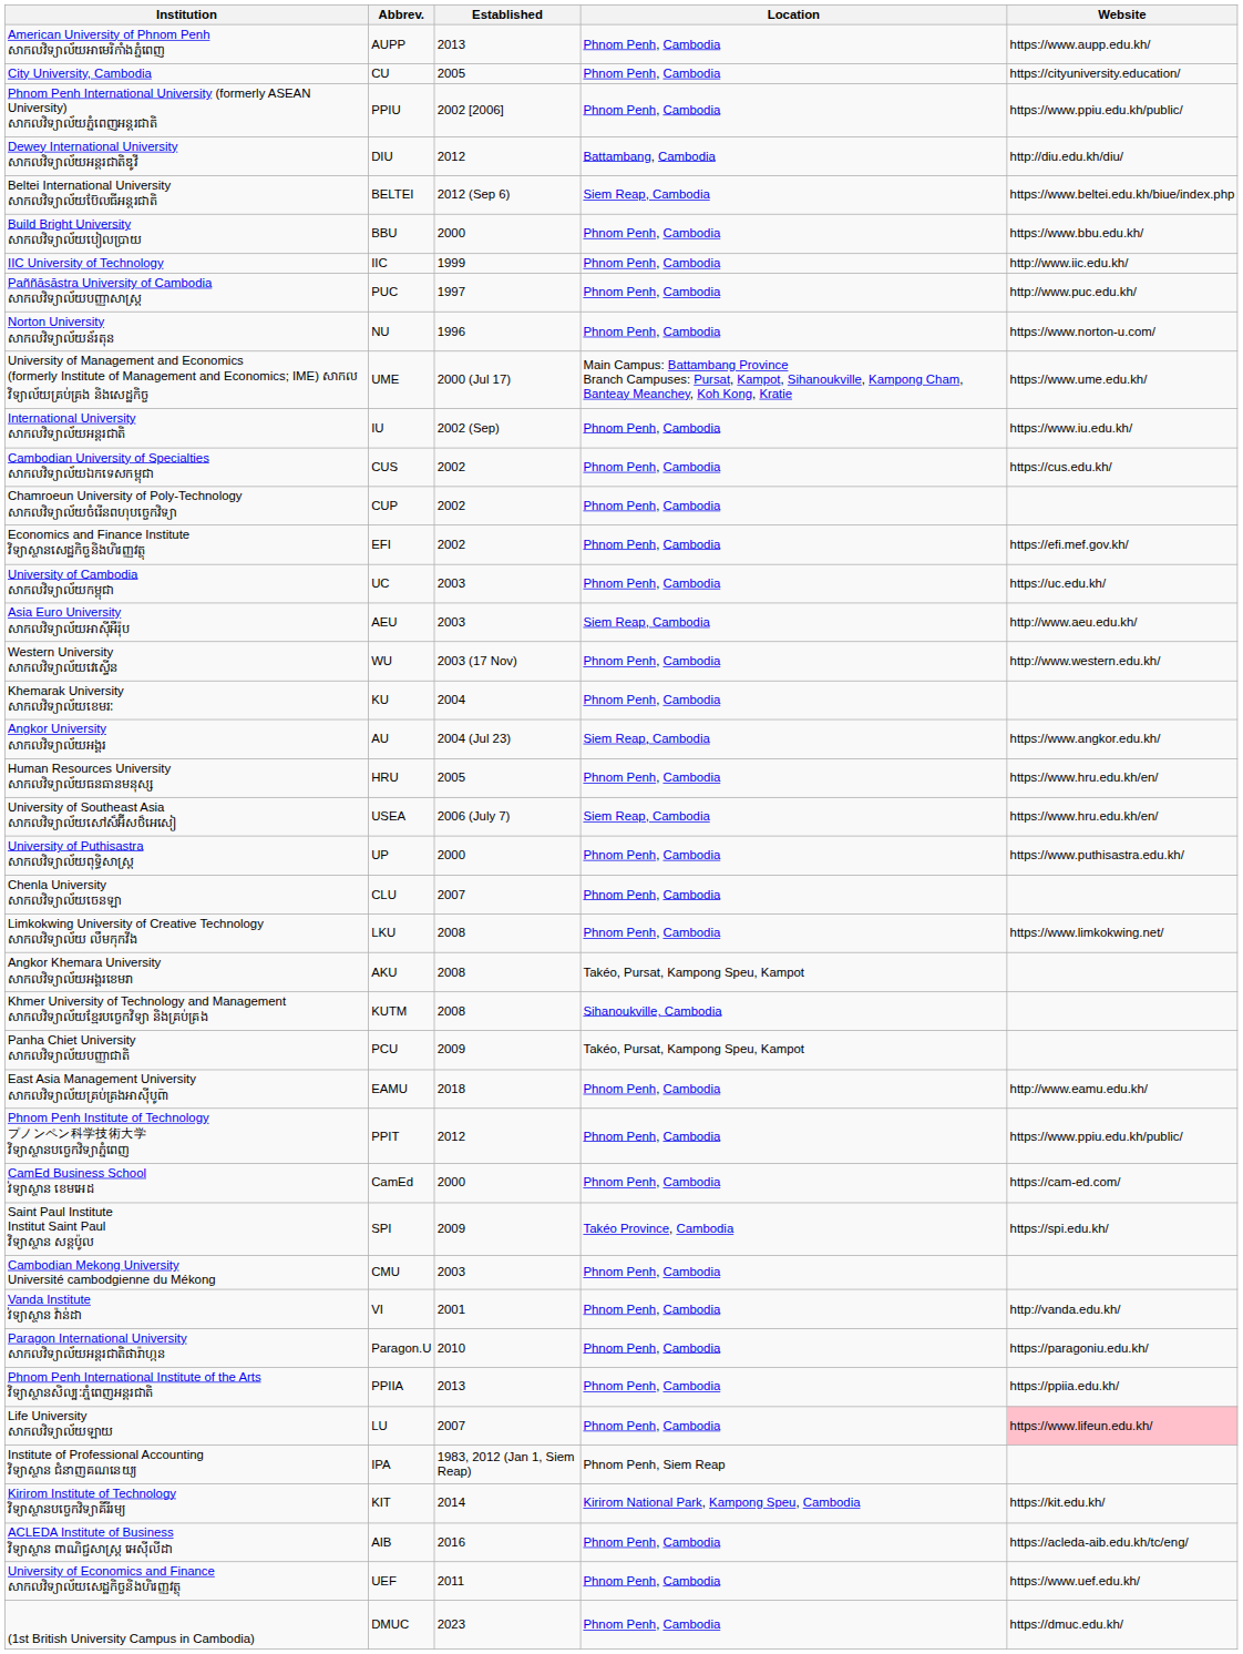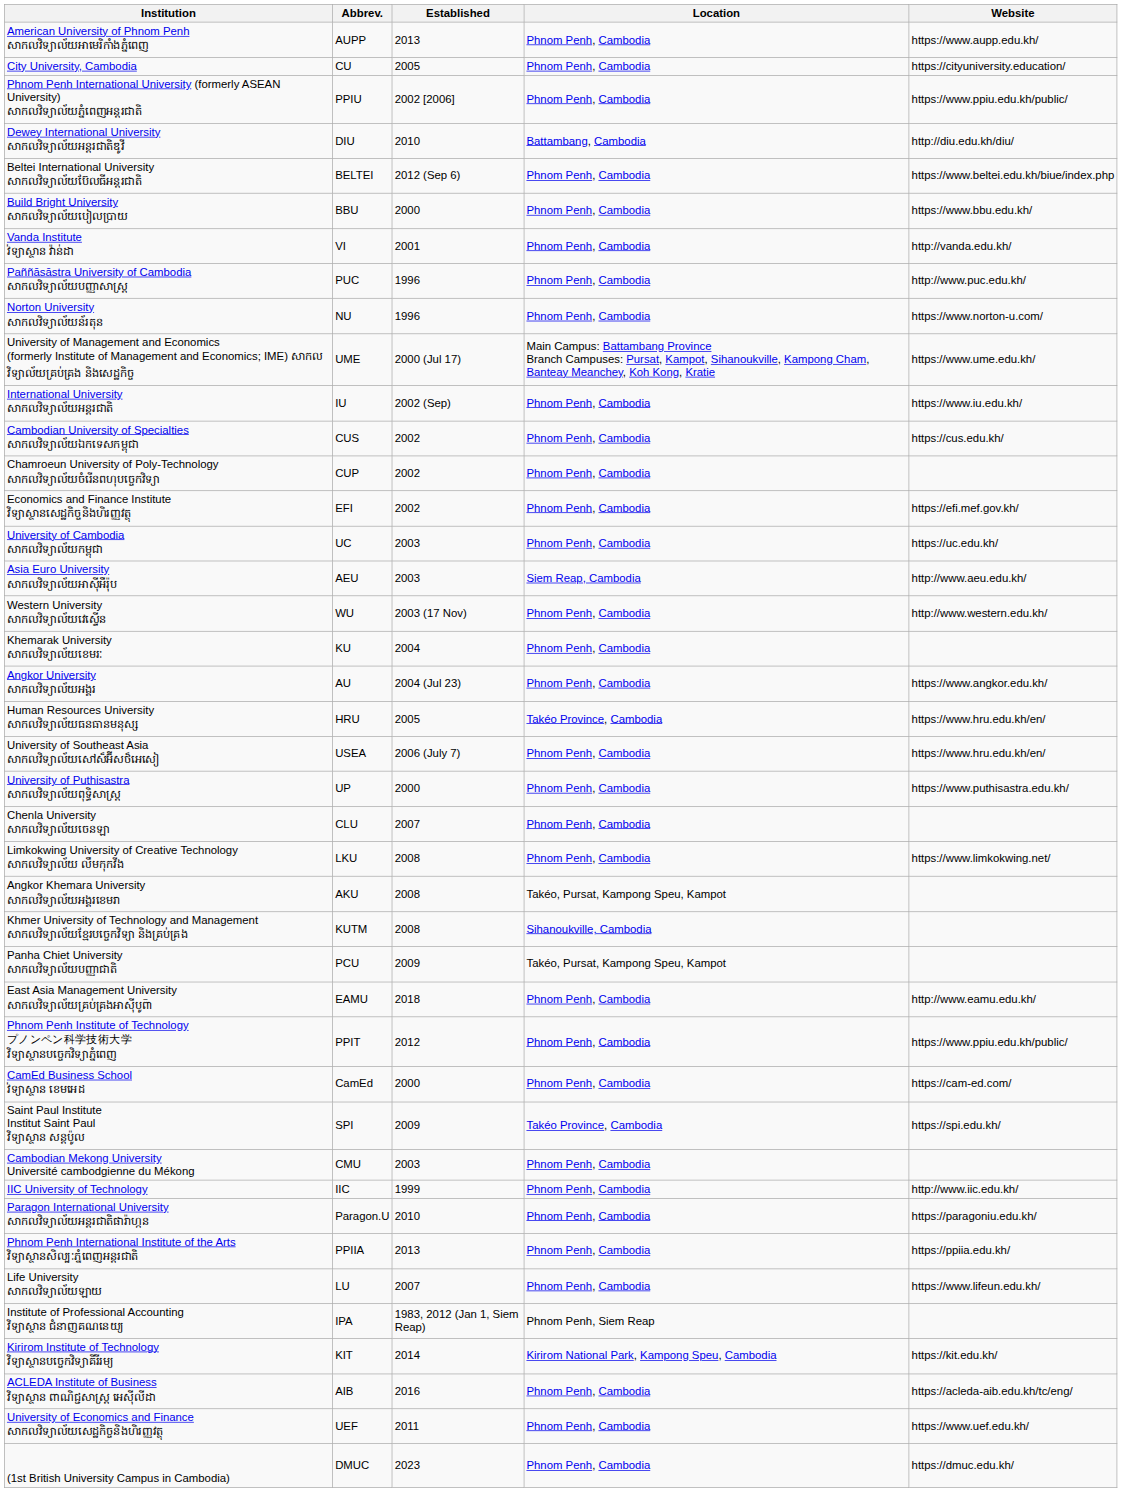Dewey International University សាកលវិទ្យាល័យអន្តរជាតិឌូវី | Established: 2012 -> 2010
Beltei International University សាកលវិទ្យាល័យប៊ែលធីអន្តរជាតិ | Location: Siem Reap, Cambodia -> Phnom Penh, Cambodia
rows swapped: IIC University of Technology <-> Vanda Institute វ់ទ្យាស្ថាន វ៉ាន់ដា
Paññāsāstra University of Cambodia សាកលវិទ្យាល័យបញ្ញាសាស្ត្រ | Established: 1997 -> 1996
Angkor University សាកលវិទ្យាល័យអង្គរ | Location: Siem Reap, Cambodia -> Phnom Penh, Cambodia
Human Resources University សាកលវិទ្យាល័យធនធានមនុស្ស | Location: Phnom Penh, Cambodia -> Takéo Province, Cambodia
University of Southeast Asia សាកលវិទ្យាល័យសៅស៏អ៊ីសថ៏អេសៀ | Location: Siem Reap, Cambodia -> Phnom Penh, Cambodia
Life University សាកលវិទ្យាល័យឡាយ | Website: pink background -> no background
